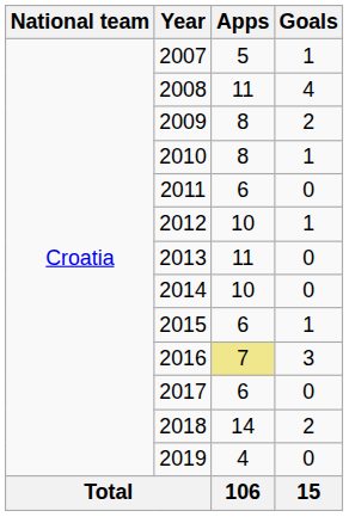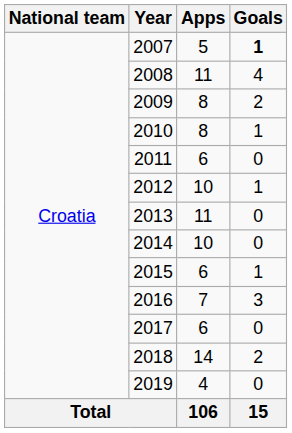2007 | Goals: normal -> bold
2016 | Apps: khaki background -> no background
